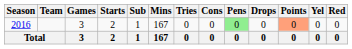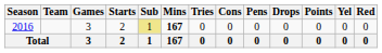2016 | Sub: no background -> khaki background
2016 | Mins: normal -> bold
2016 | Pens: lightgreen background -> no background
2016 | Points: lightsalmon background -> no background
